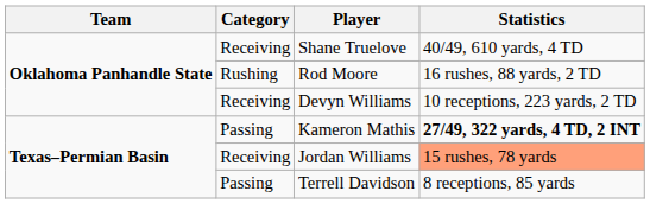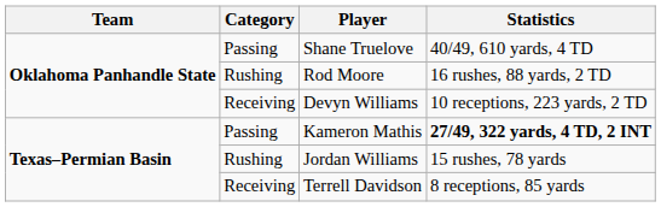Shane Truelove | Category: Receiving -> Passing
Jordan Williams | Category: Receiving -> Rushing
Jordan Williams | Statistics: lightsalmon background -> no background
Terrell Davidson | Category: Passing -> Receiving
